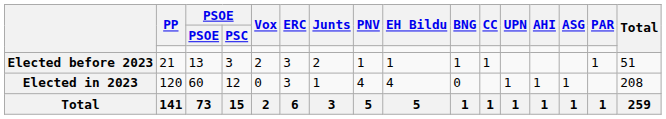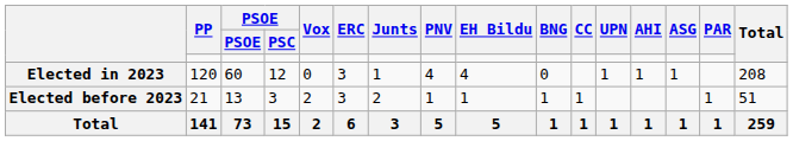rows swapped: Elected in 2023 <-> Elected before 2023
